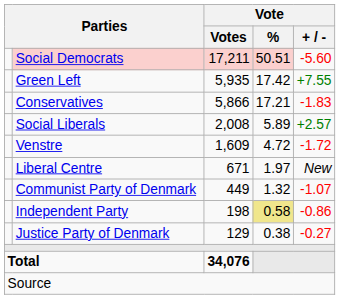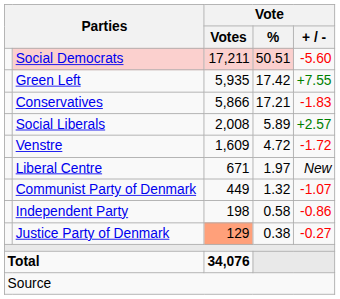Independent Party | Vote / %: khaki background -> no background
Justice Party of Denmark | Vote / Votes: no background -> lightsalmon background
